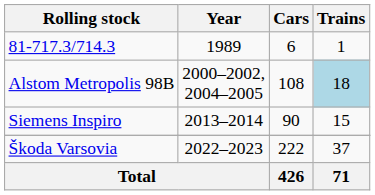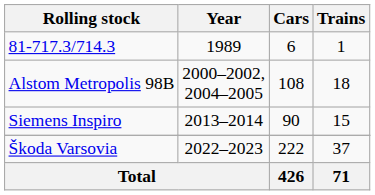Alstom Metropolis 98B | Trains: lightblue background -> no background
